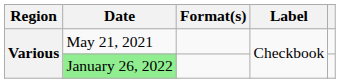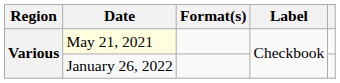May 21, 2021 | Date: no background -> lightyellow background
January 26, 2022 | Date: lightgreen background -> no background
